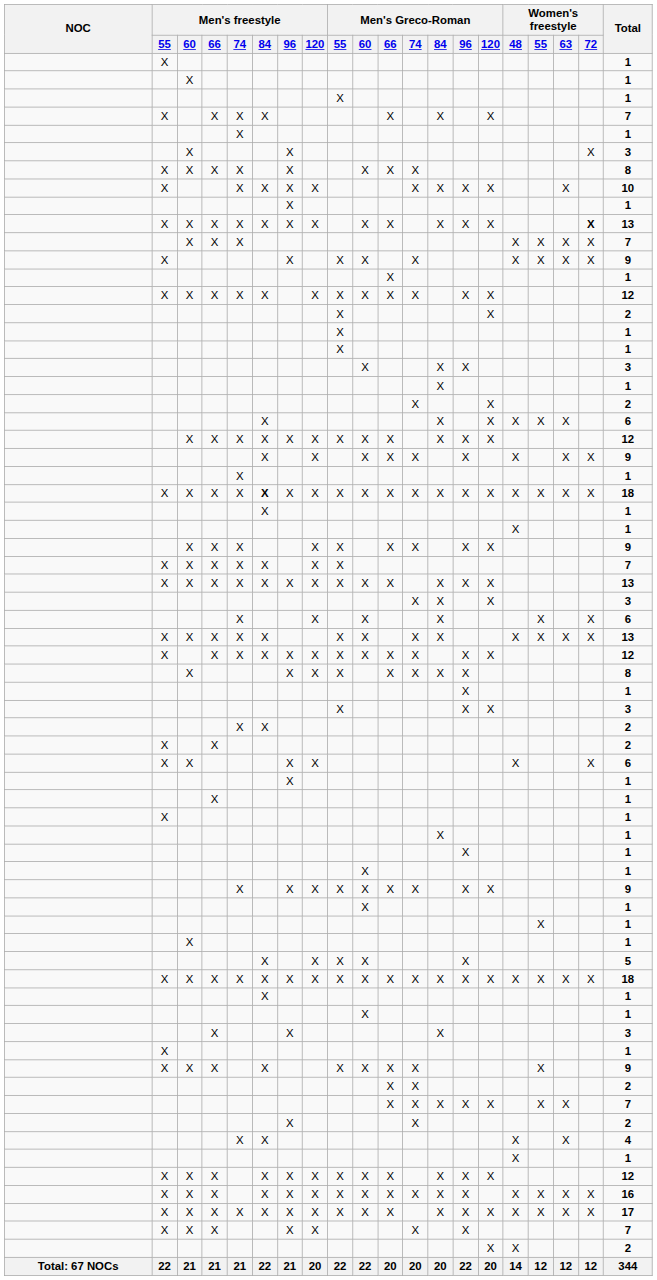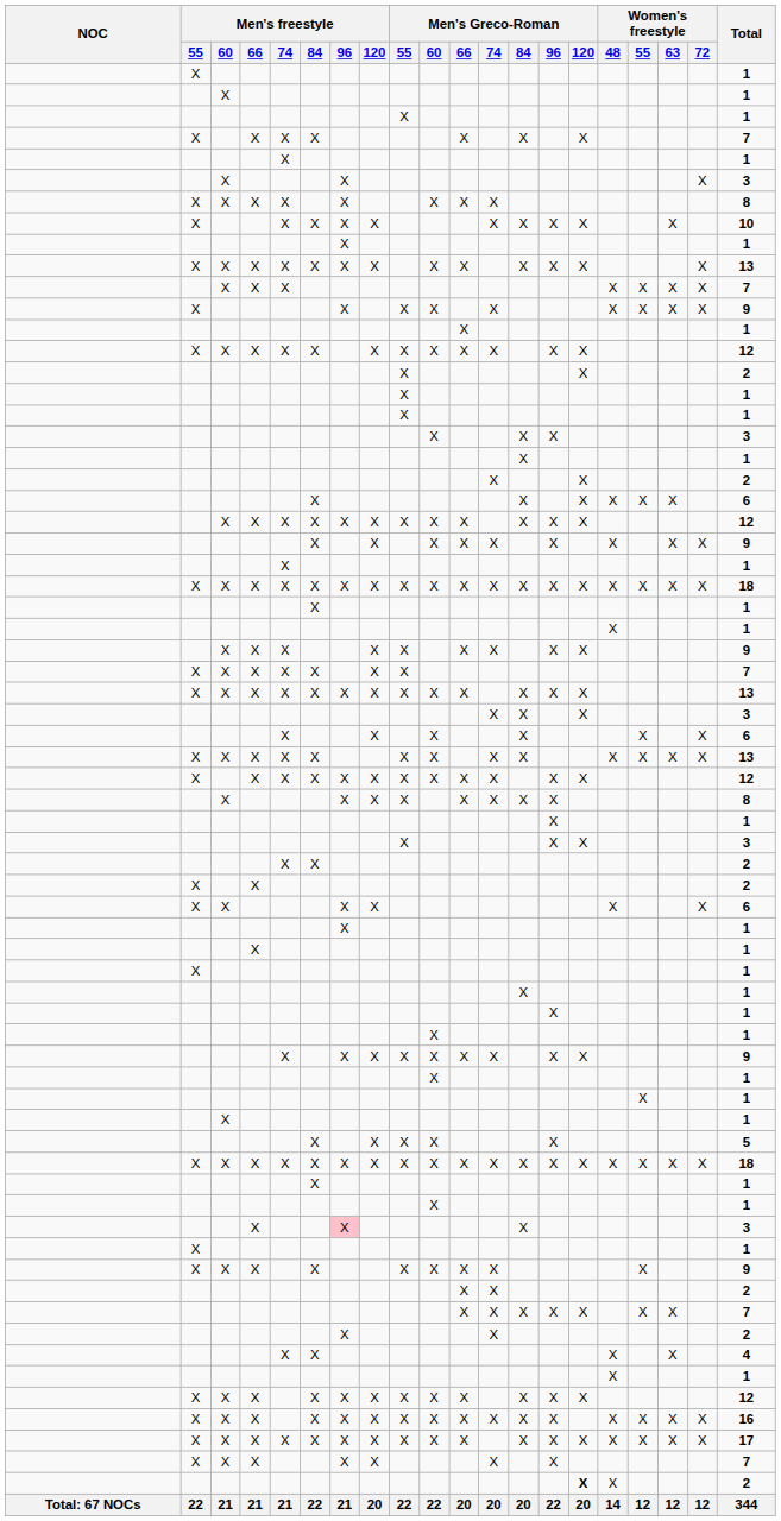row 12 | Women's freestyle / 72: bold -> normal
row 27 | Men's freestyle / 84: bold -> normal
row 57 | Men's freestyle / 96: no background -> pink background
row 69 | Men's Greco-Roman / 120: normal -> bold
